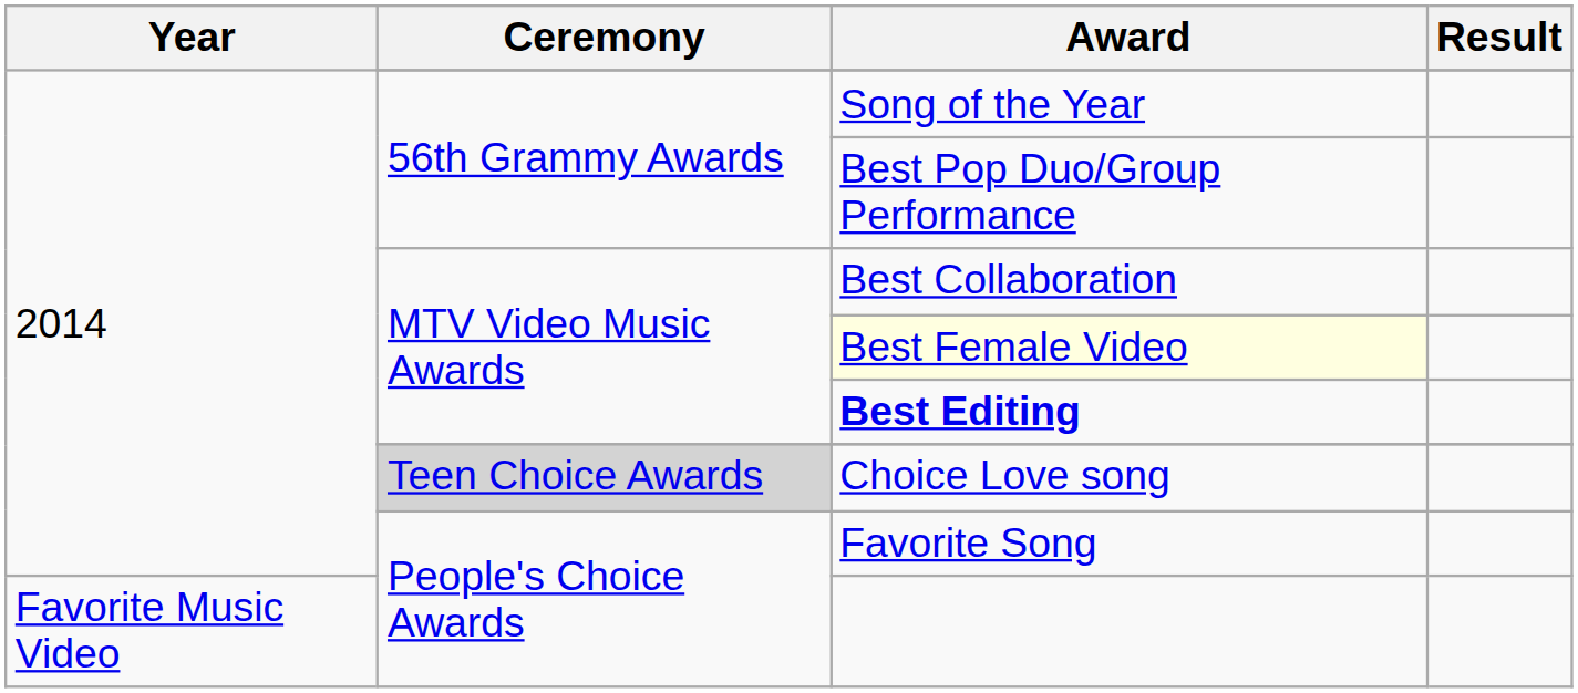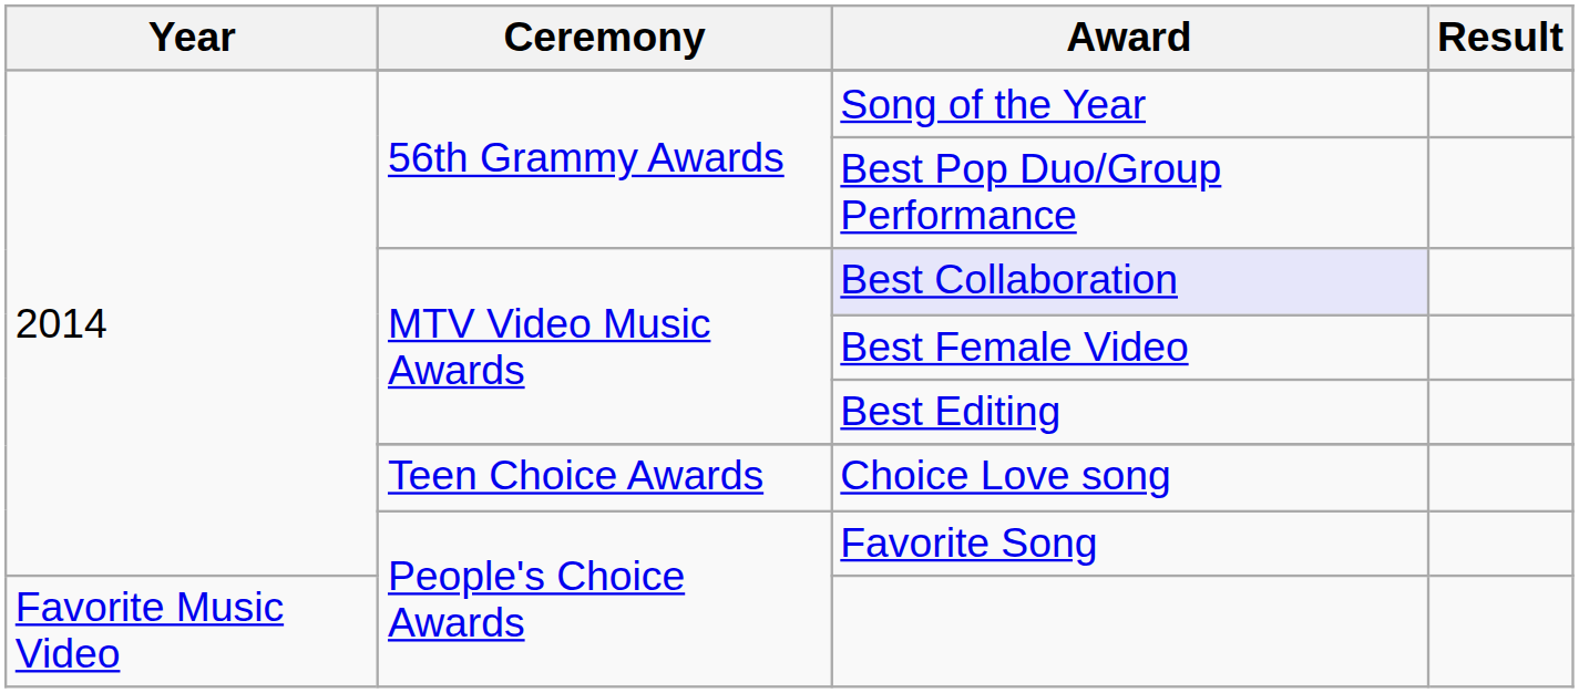Best Collaboration | Award: no background -> lavender background
Best Female Video | Award: lightyellow background -> no background
Best Editing | Award: bold -> normal
Choice Love song | Ceremony: lightgrey background -> no background
